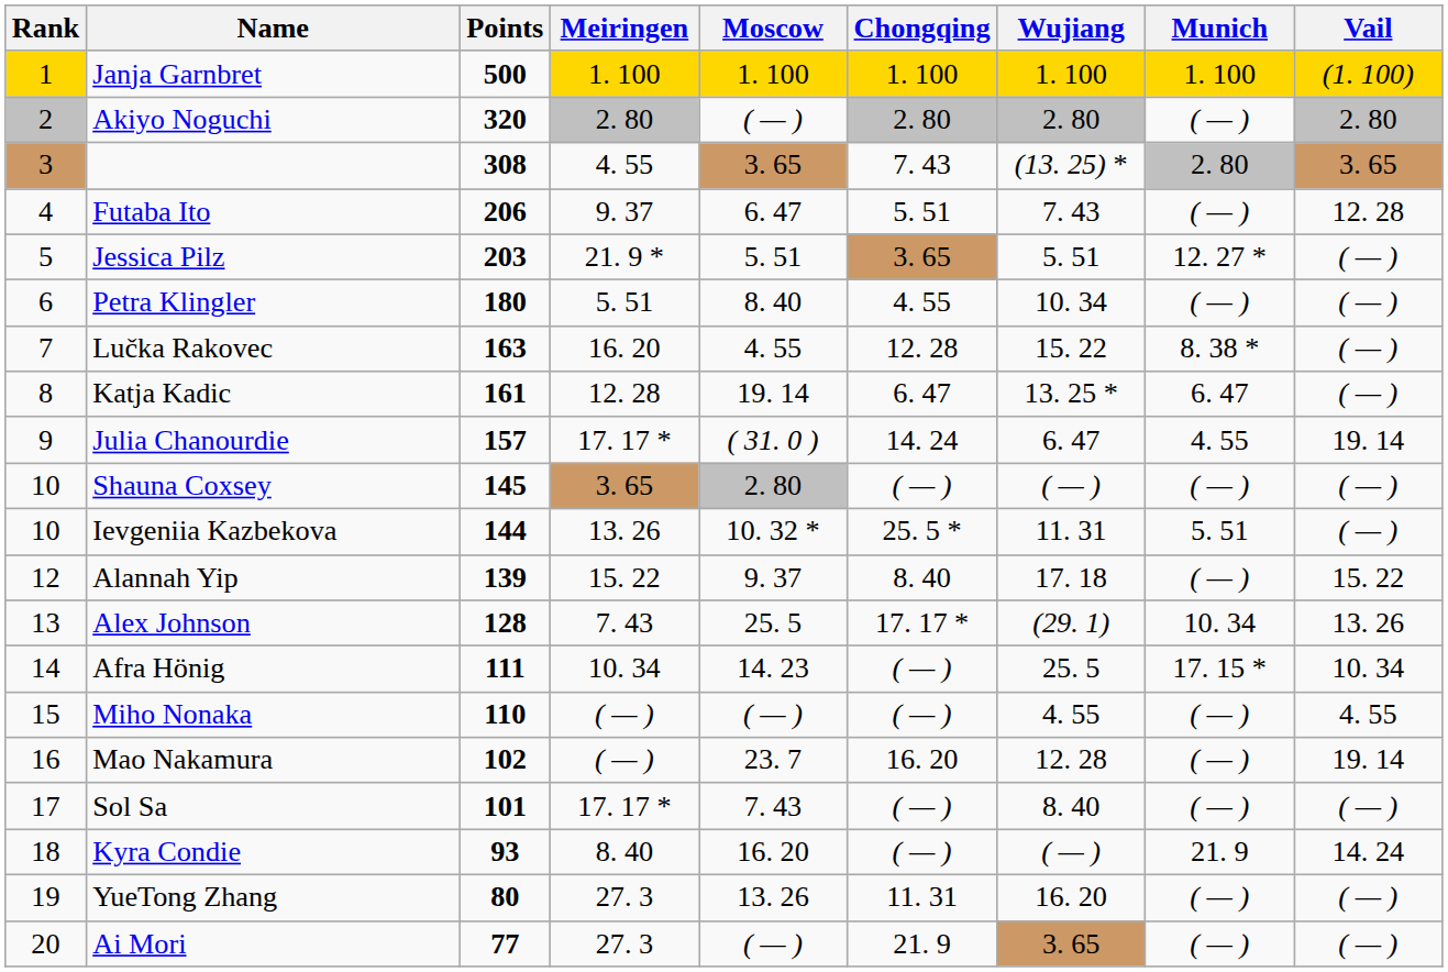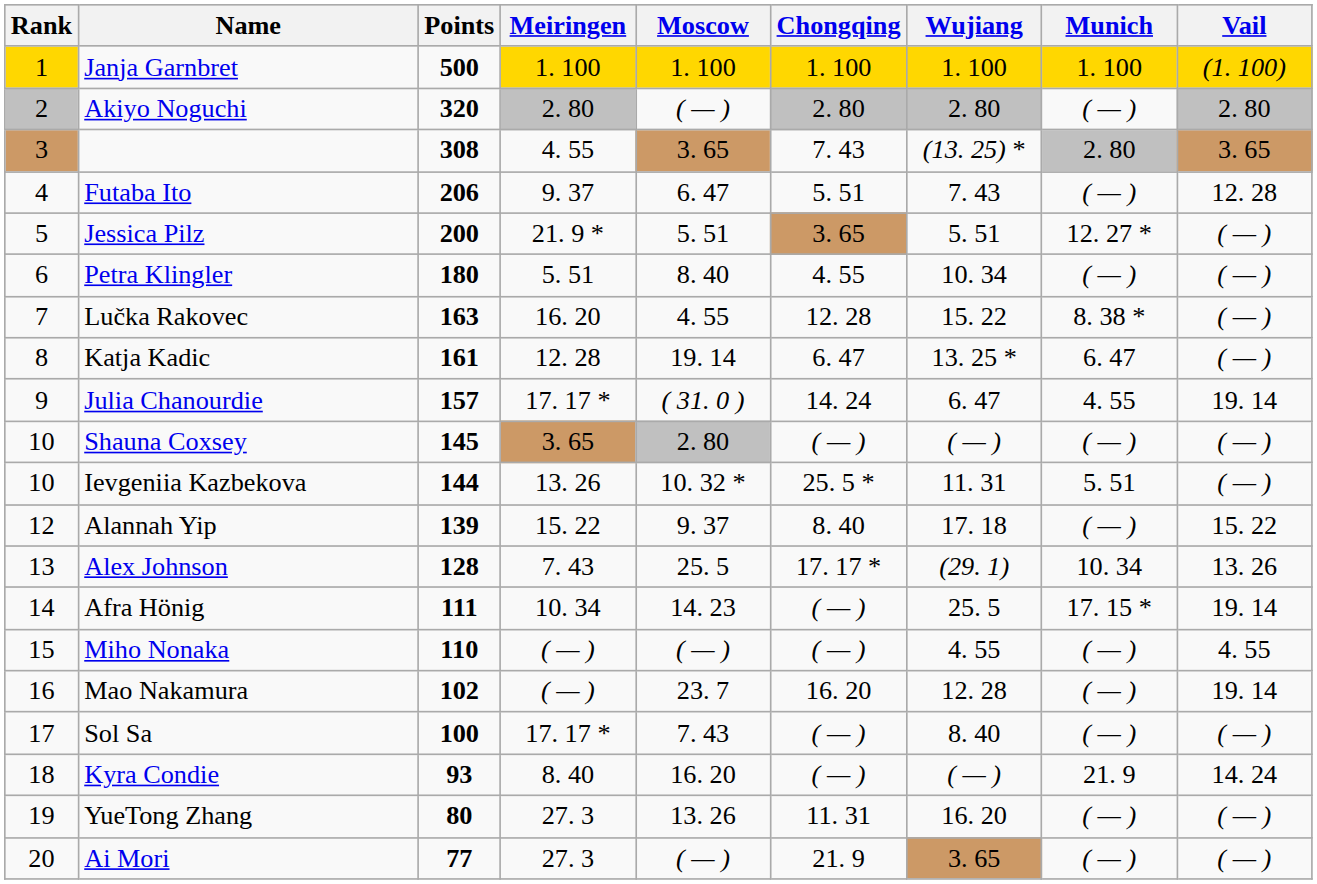Jessica Pilz | Points: 203 -> 200
Afra Hönig | Vail: 10. 34 -> 19. 14
Sol Sa | Points: 101 -> 100
